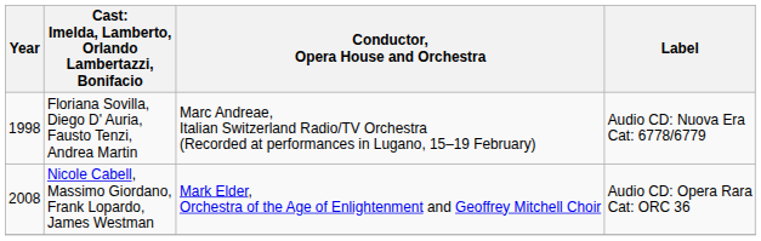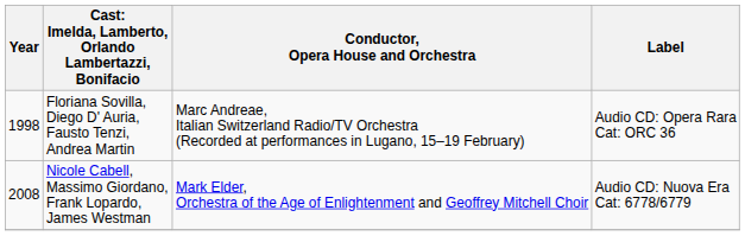row 2 | Label: Audio CD: Nuova Era Cat: 6778/6779 -> Audio CD: Opera Rara Cat: ORC 36
row 3 | Label: Audio CD: Opera Rara Cat: ORC 36 -> Audio CD: Nuova Era Cat: 6778/6779
